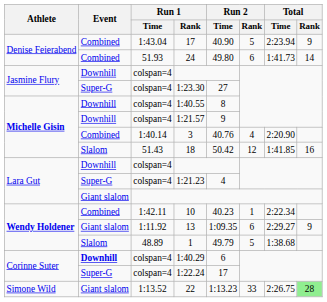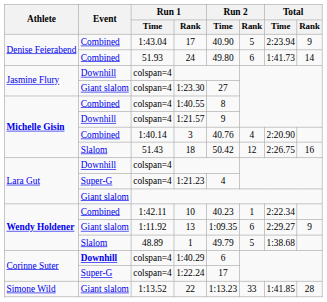1:23.30 | Event: Super-G -> Giant slalom
1:40.55 | Event: Downhill -> Combined
18 | Total / Time: 1:41.85 -> 2:26.75
22 | Total / Time: 2:26.75 -> 1:41.85
22 | Total / Rank: lightgreen background -> no background
